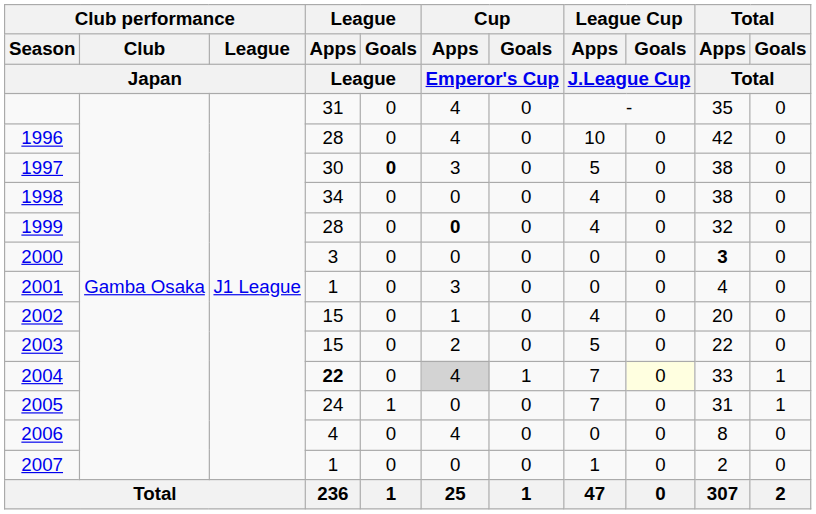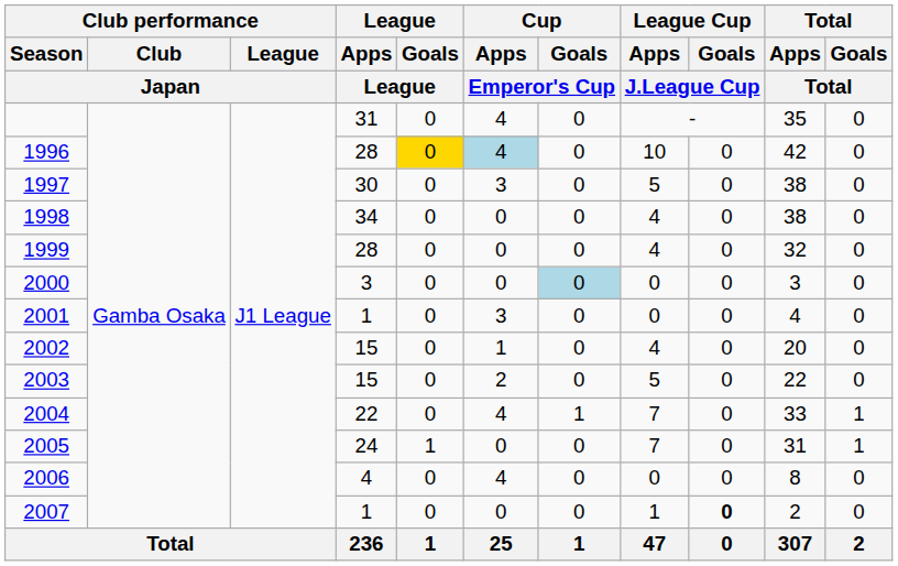1996 | League / Goals / League: no background -> gold background
1996 | Cup / Apps / Emperor's Cup: no background -> lightblue background
1997 | League / Goals / League: bold -> normal
1999 | Cup / Apps / Emperor's Cup: bold -> normal
2000 | Cup / Goals / Emperor's Cup: no background -> lightblue background
2000 | Total / Apps / Total: bold -> normal
2004 | League / Apps / League: bold -> normal
2004 | Cup / Apps / Emperor's Cup: lightgrey background -> no background
2004 | League Cup / Goals / J.League Cup: lightyellow background -> no background
2007 | League Cup / Goals / J.League Cup: normal -> bold
